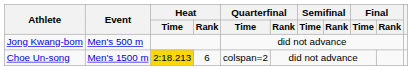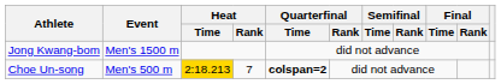Jong Kwang-bom | Event: Men's 500 m -> Men's 1500 m
Choe Un-song | Event: Men's 1500 m -> Men's 500 m
Choe Un-song | Heat / Rank: 6 -> 7
Choe Un-song | Quarterfinal / Time: normal -> bold
